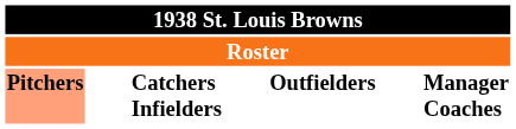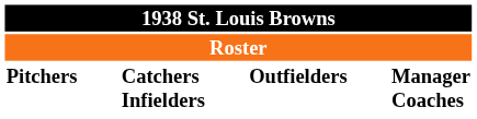Pitchers | column 1: lightsalmon background -> no background
